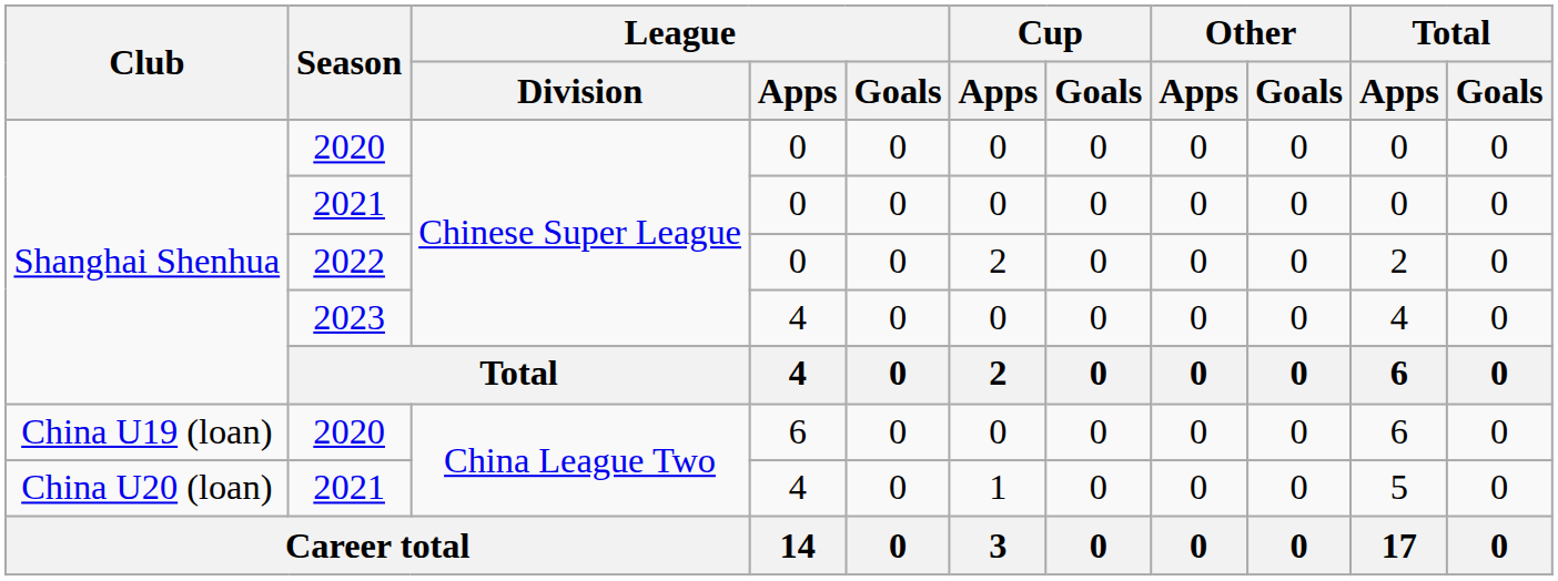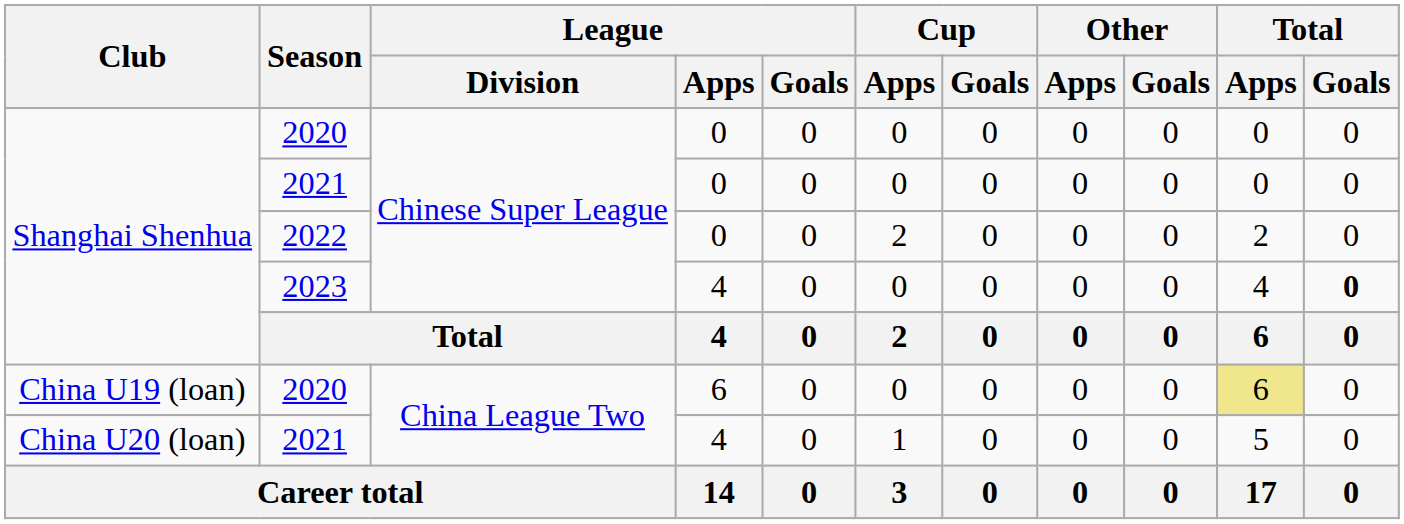2023 | Total / Goals: normal -> bold
China U19 (loan) / 2020 | Total / Apps: no background -> khaki background
